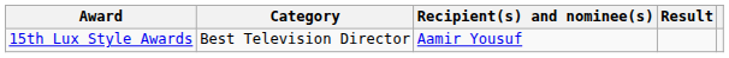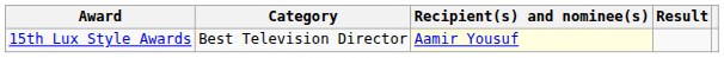15th Lux Style Awards | Recipient(s) and nominee(s): no background -> lightyellow background
